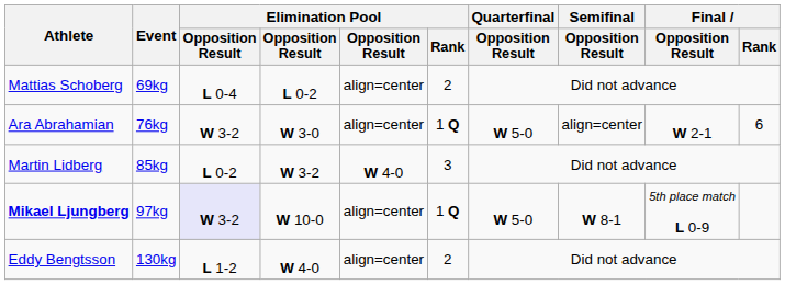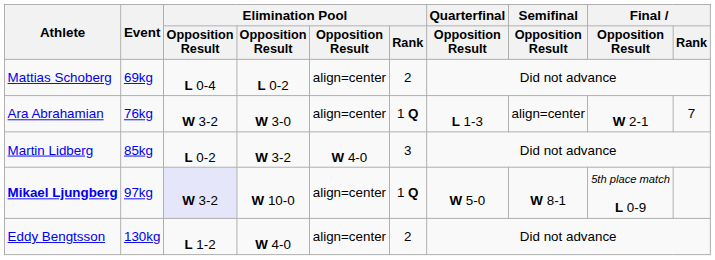Ara Abrahamian | Quarterfinal / Opposition Result: W 5-0 -> L 1-3
Ara Abrahamian | Final / Rank: 6 -> 7
